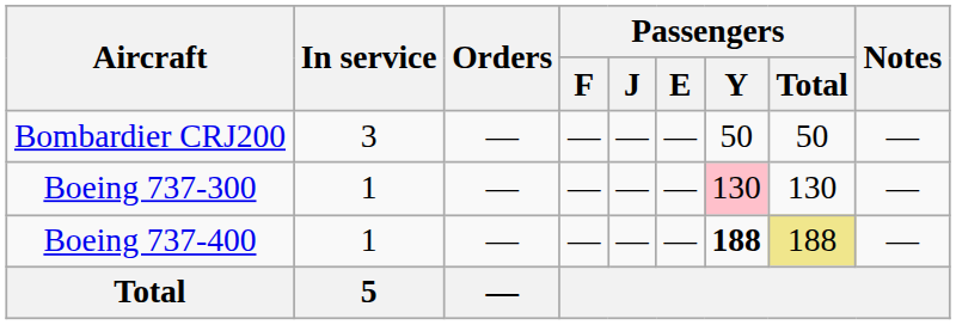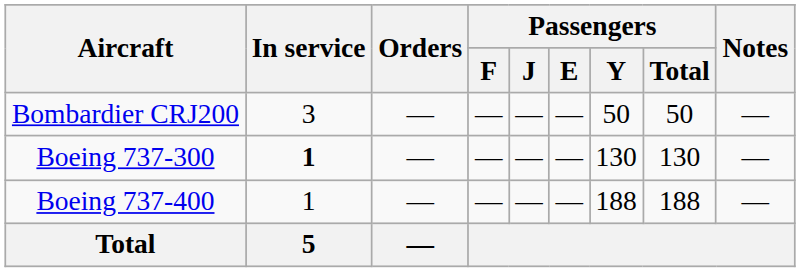Boeing 737-300 | In service: normal -> bold
Boeing 737-300 | Passengers / Y: pink background -> no background
Boeing 737-400 | Passengers / Y: bold -> normal
Boeing 737-400 | Passengers / Total: khaki background -> no background
